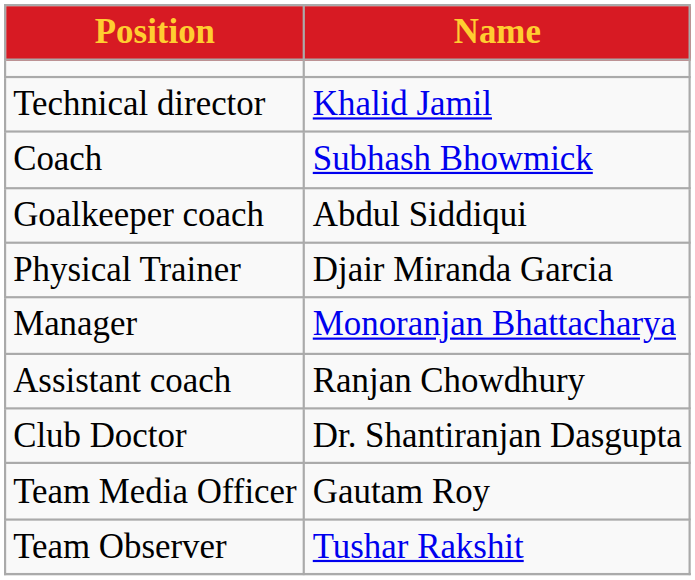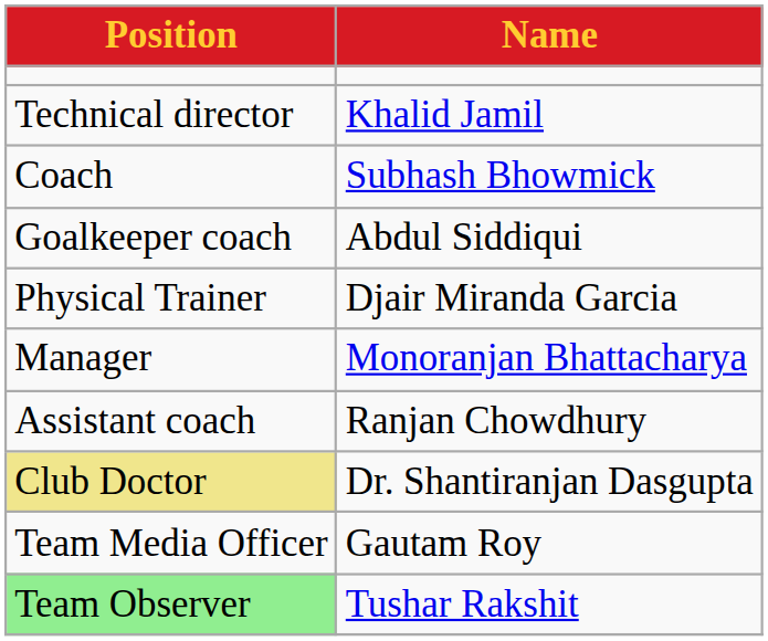row 9 | Position: no background -> khaki background
row 11 | Position: no background -> lightgreen background
